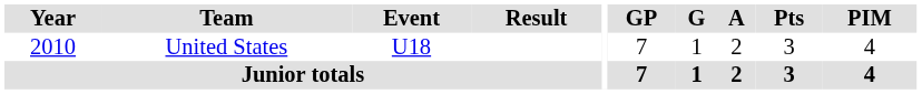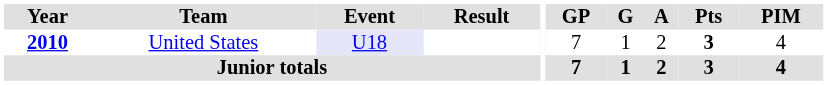United States | Year: normal -> bold
United States | Event: no background -> lavender background
United States | Pts: normal -> bold
